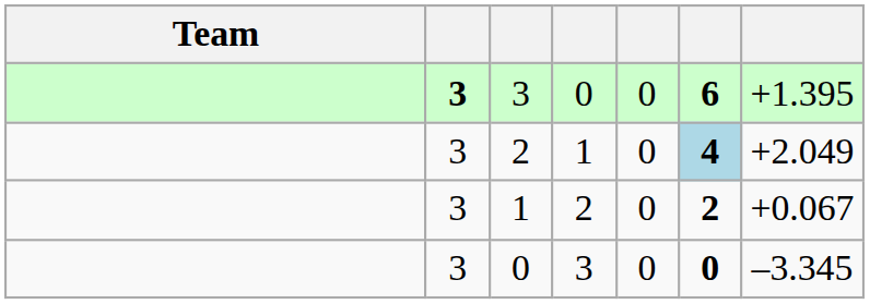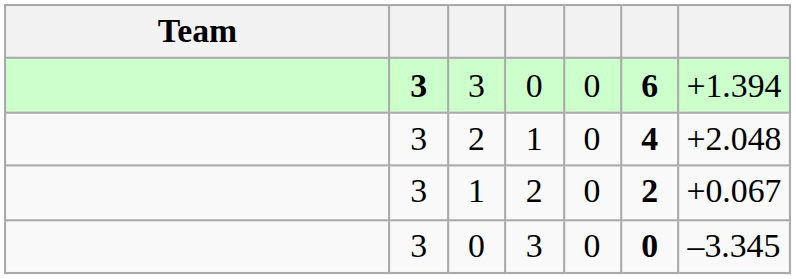row 2 | column 7: +1.395 -> +1.394
row 3 | column 6: lightblue background -> no background
row 3 | column 7: +2.049 -> +2.048
